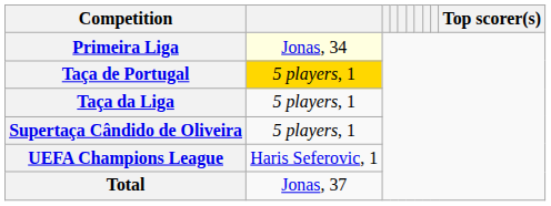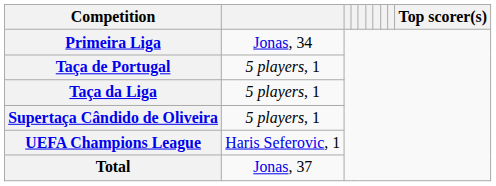Primeira Liga | column 2: lightyellow background -> no background
Taça de Portugal | column 2: gold background -> no background
